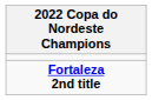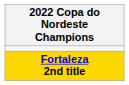row 3 | column 1: no background -> gold background
